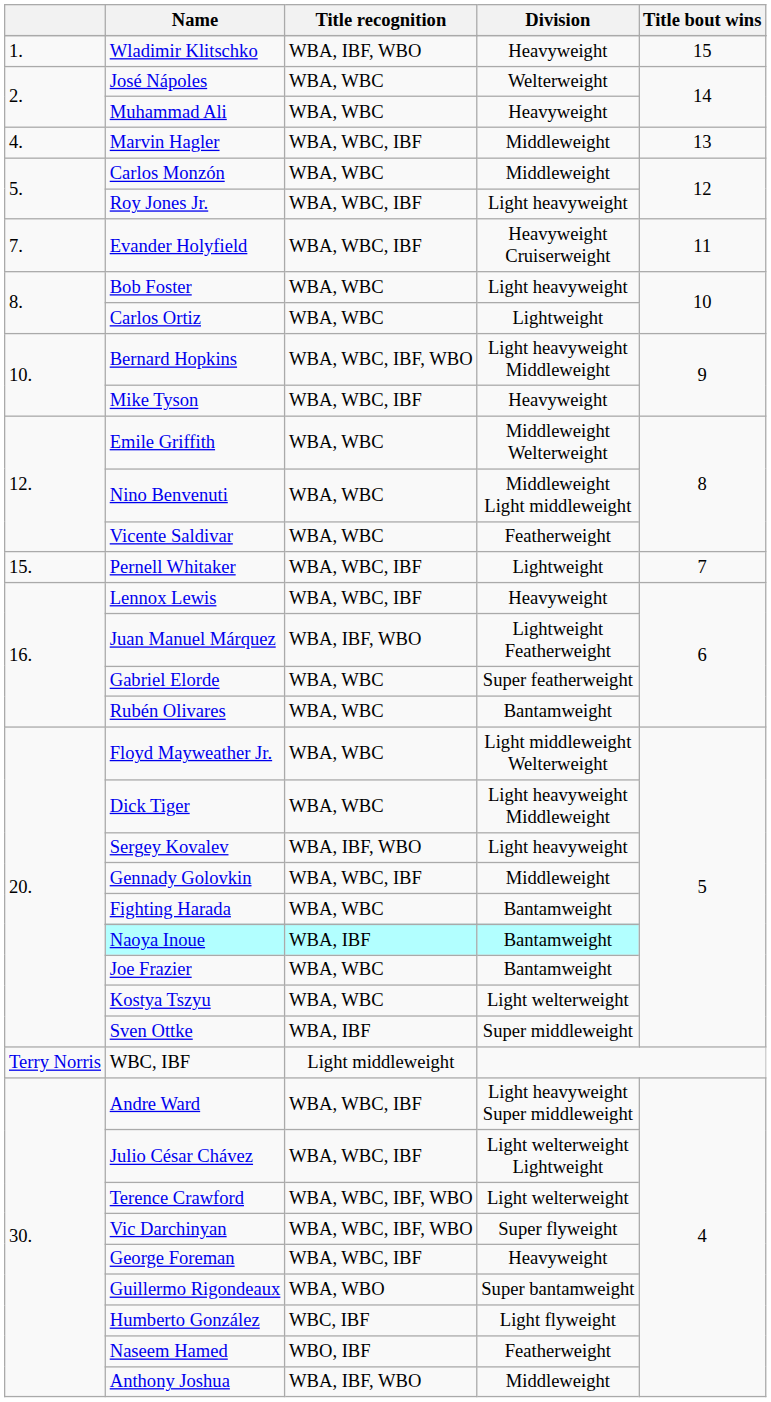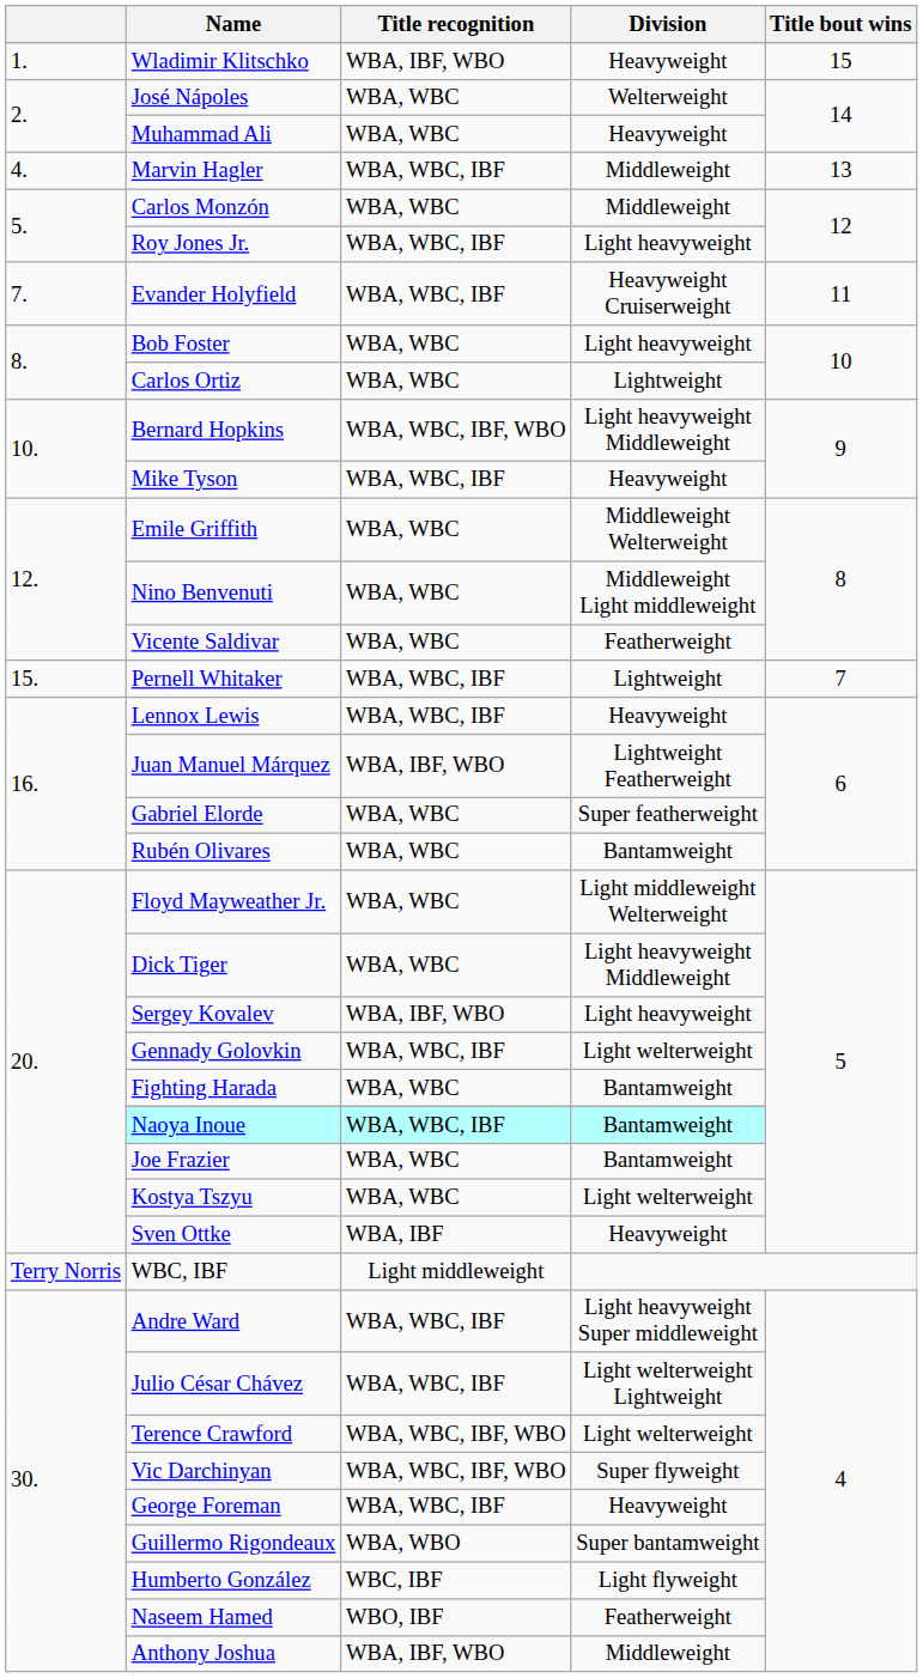Gennady Golovkin | Division: Middleweight -> Light welterweight
Naoya Inoue | Title recognition: WBA, IBF -> WBA, WBC, IBF
Sven Ottke | Division: Super middleweight -> Heavyweight
